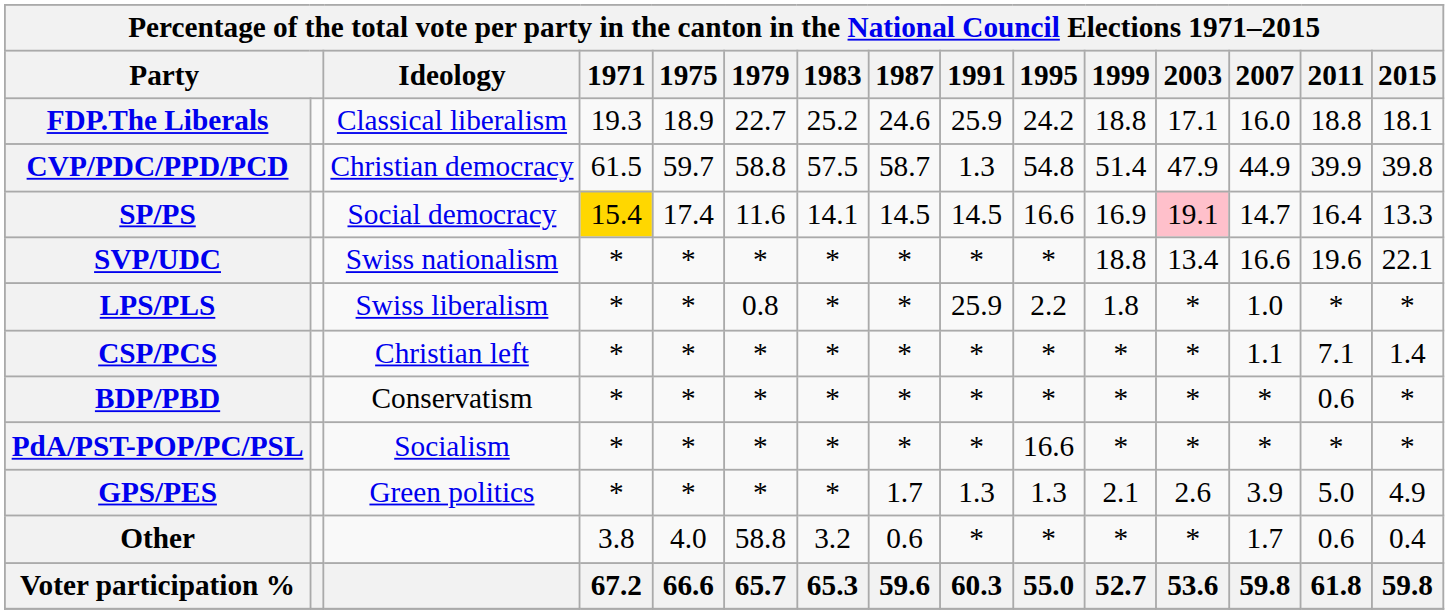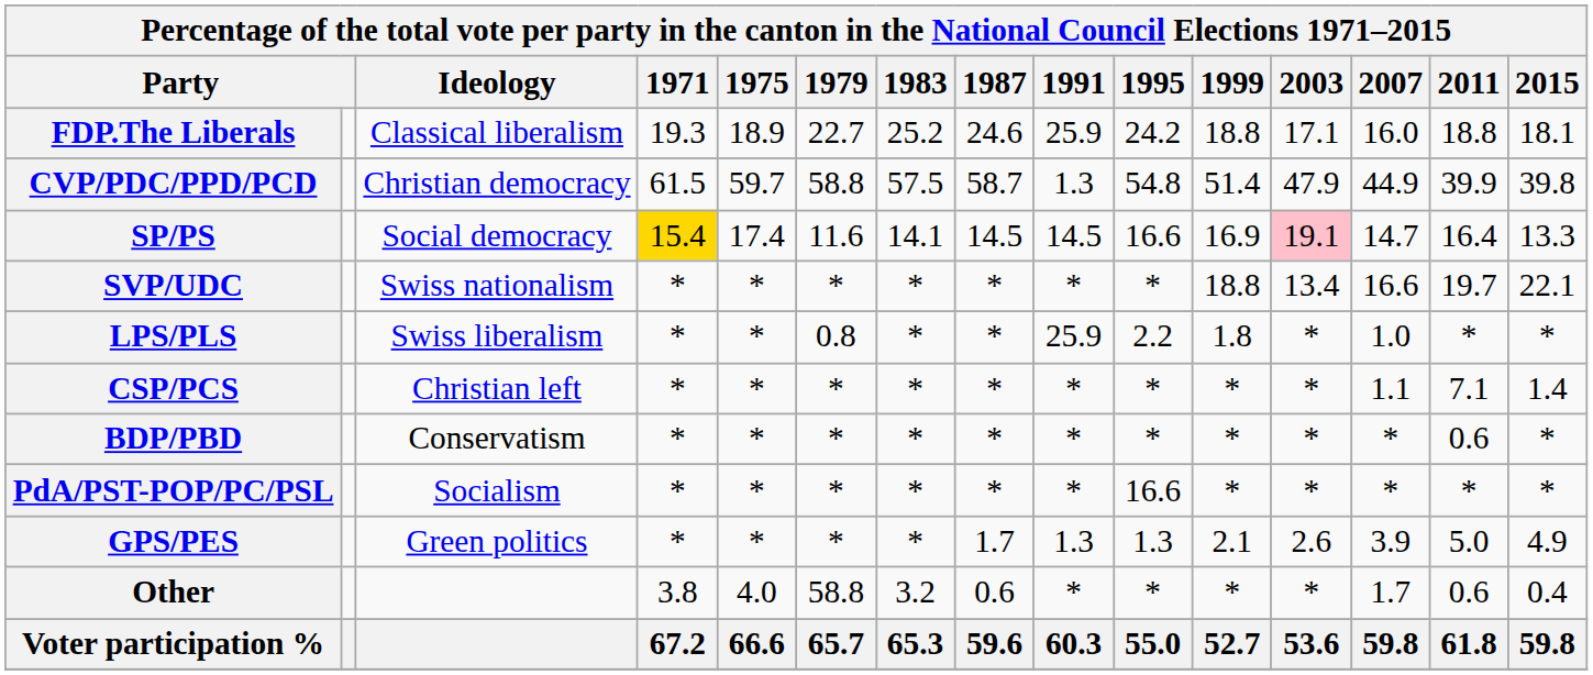SVP/UDC | 2011: 19.6 -> 19.7
